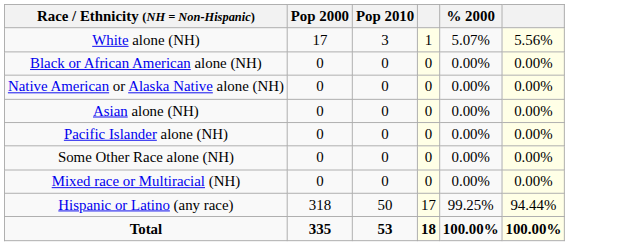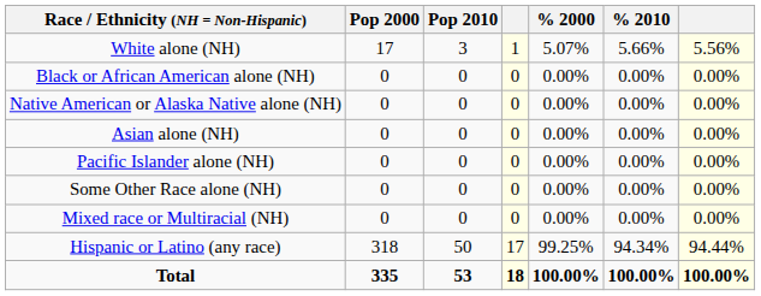+ column: % 2010 | 5.66% | 0.00% | 0.00% | 0.00% | 0.00% | 0.00% | 0.00% | 94.34% | 100.00%
